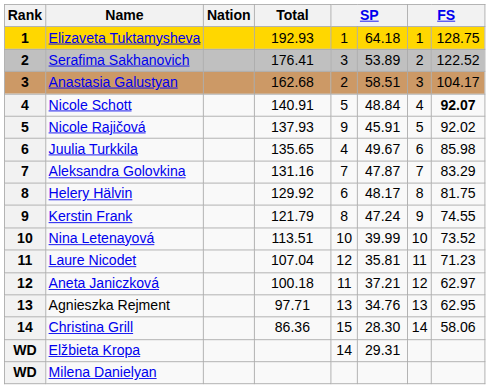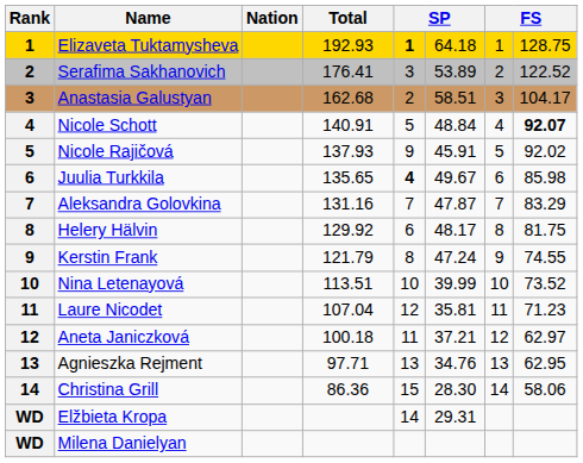Elizaveta Tuktamysheva | column 5: normal -> bold
Juulia Turkkila | column 5: normal -> bold
